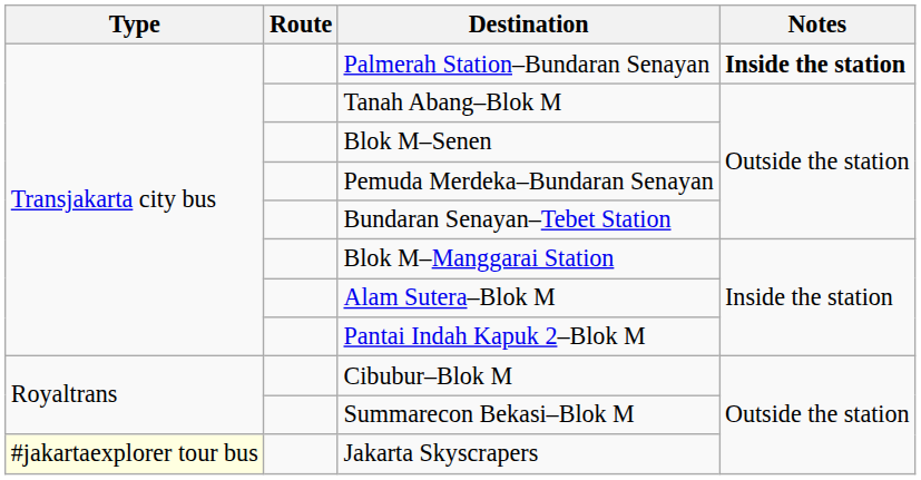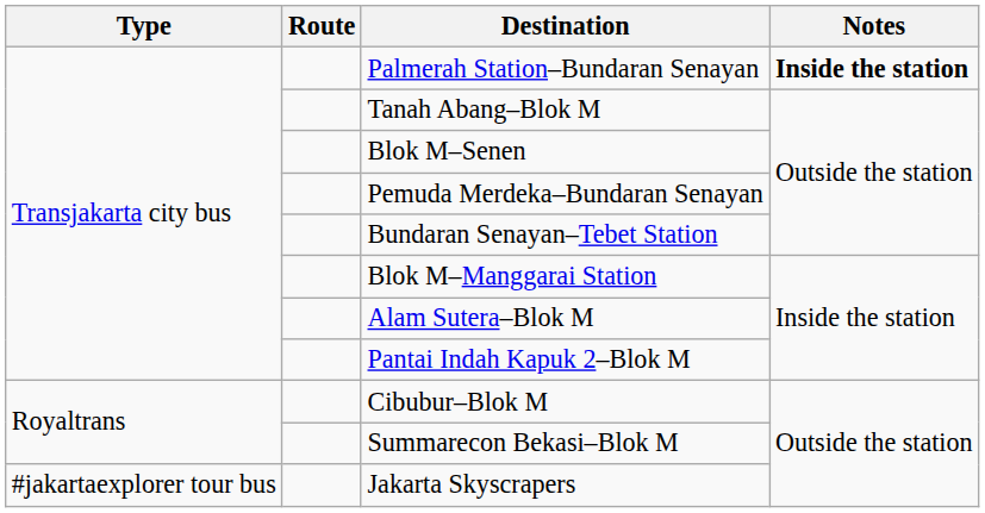Jakarta Skyscrapers | Type: lightyellow background -> no background
